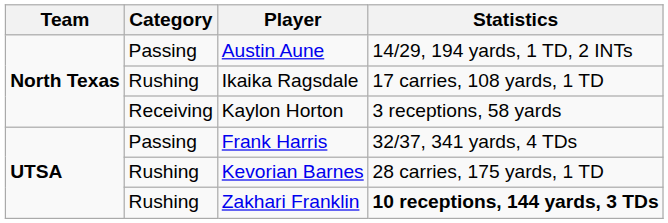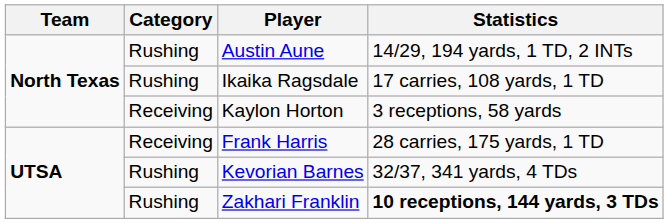Austin Aune | Category: Passing -> Rushing
Frank Harris | Category: Passing -> Receiving
Frank Harris | Statistics: 32/37, 341 yards, 4 TDs -> 28 carries, 175 yards, 1 TD
Kevorian Barnes | Statistics: 28 carries, 175 yards, 1 TD -> 32/37, 341 yards, 4 TDs
